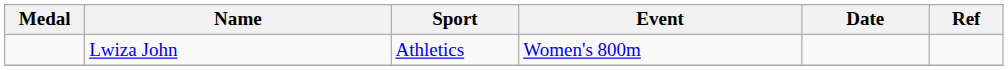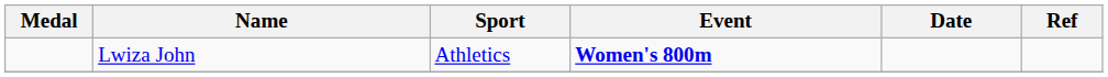Lwiza John | Event: normal -> bold
